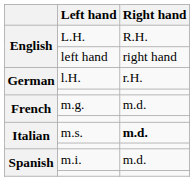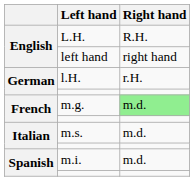m.g. | Right hand: no background -> lightgreen background
m.s. | Right hand: bold -> normal
